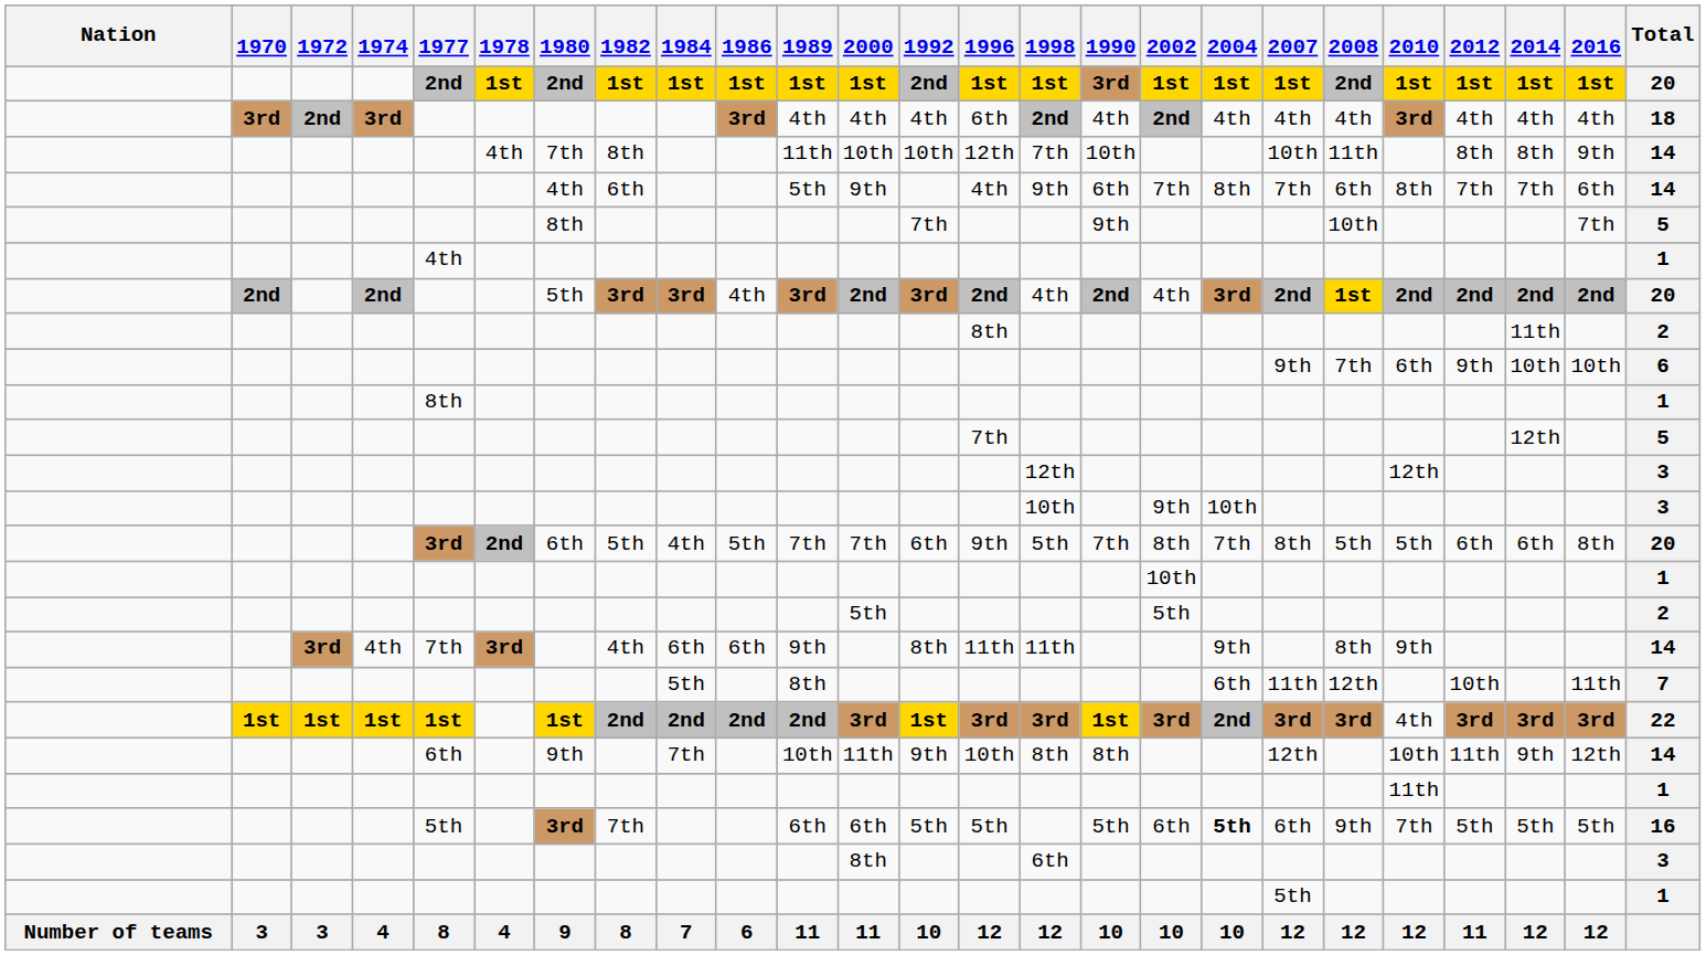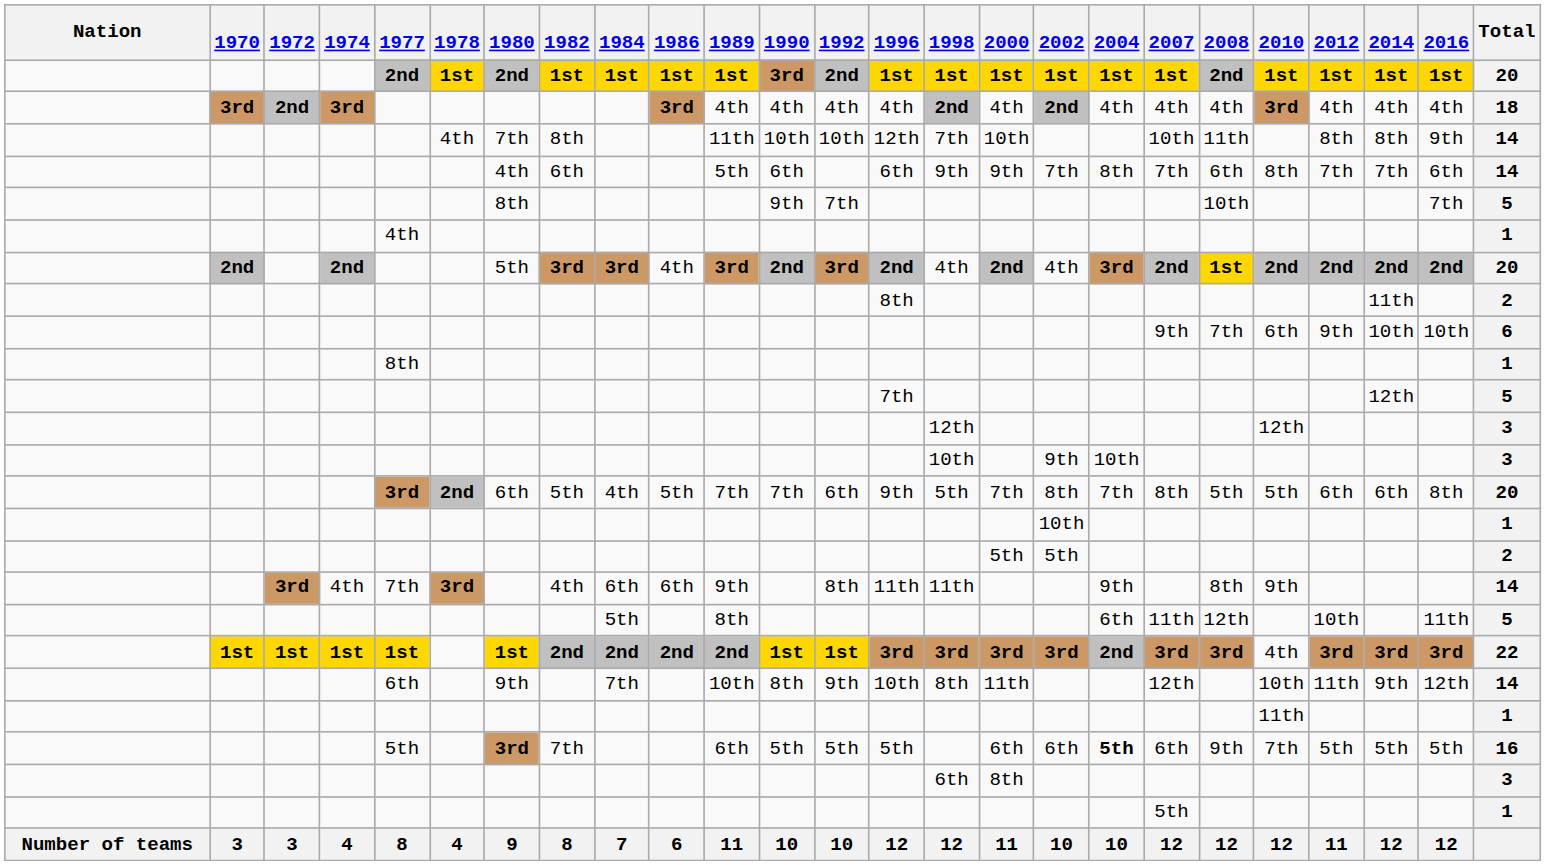columns swapped: 1990 <-> 2000
row 3 | 1996: 6th -> 4th
row 5 | 1996: 4th -> 6th
row 19 | Total: 7 -> 5
